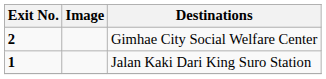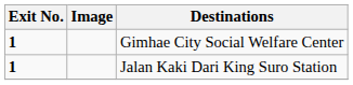Gimhae City Social Welfare Center | Exit No.: 2 -> 1
